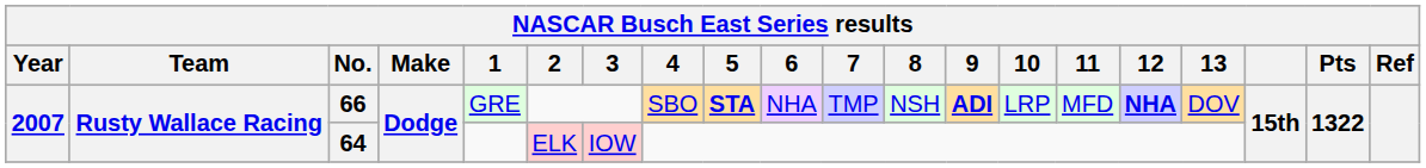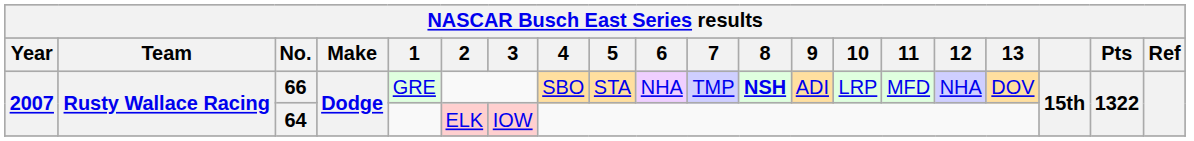66 | 5: bold -> normal
66 | 8: normal -> bold
66 | 9: bold -> normal
66 | 12: bold -> normal
